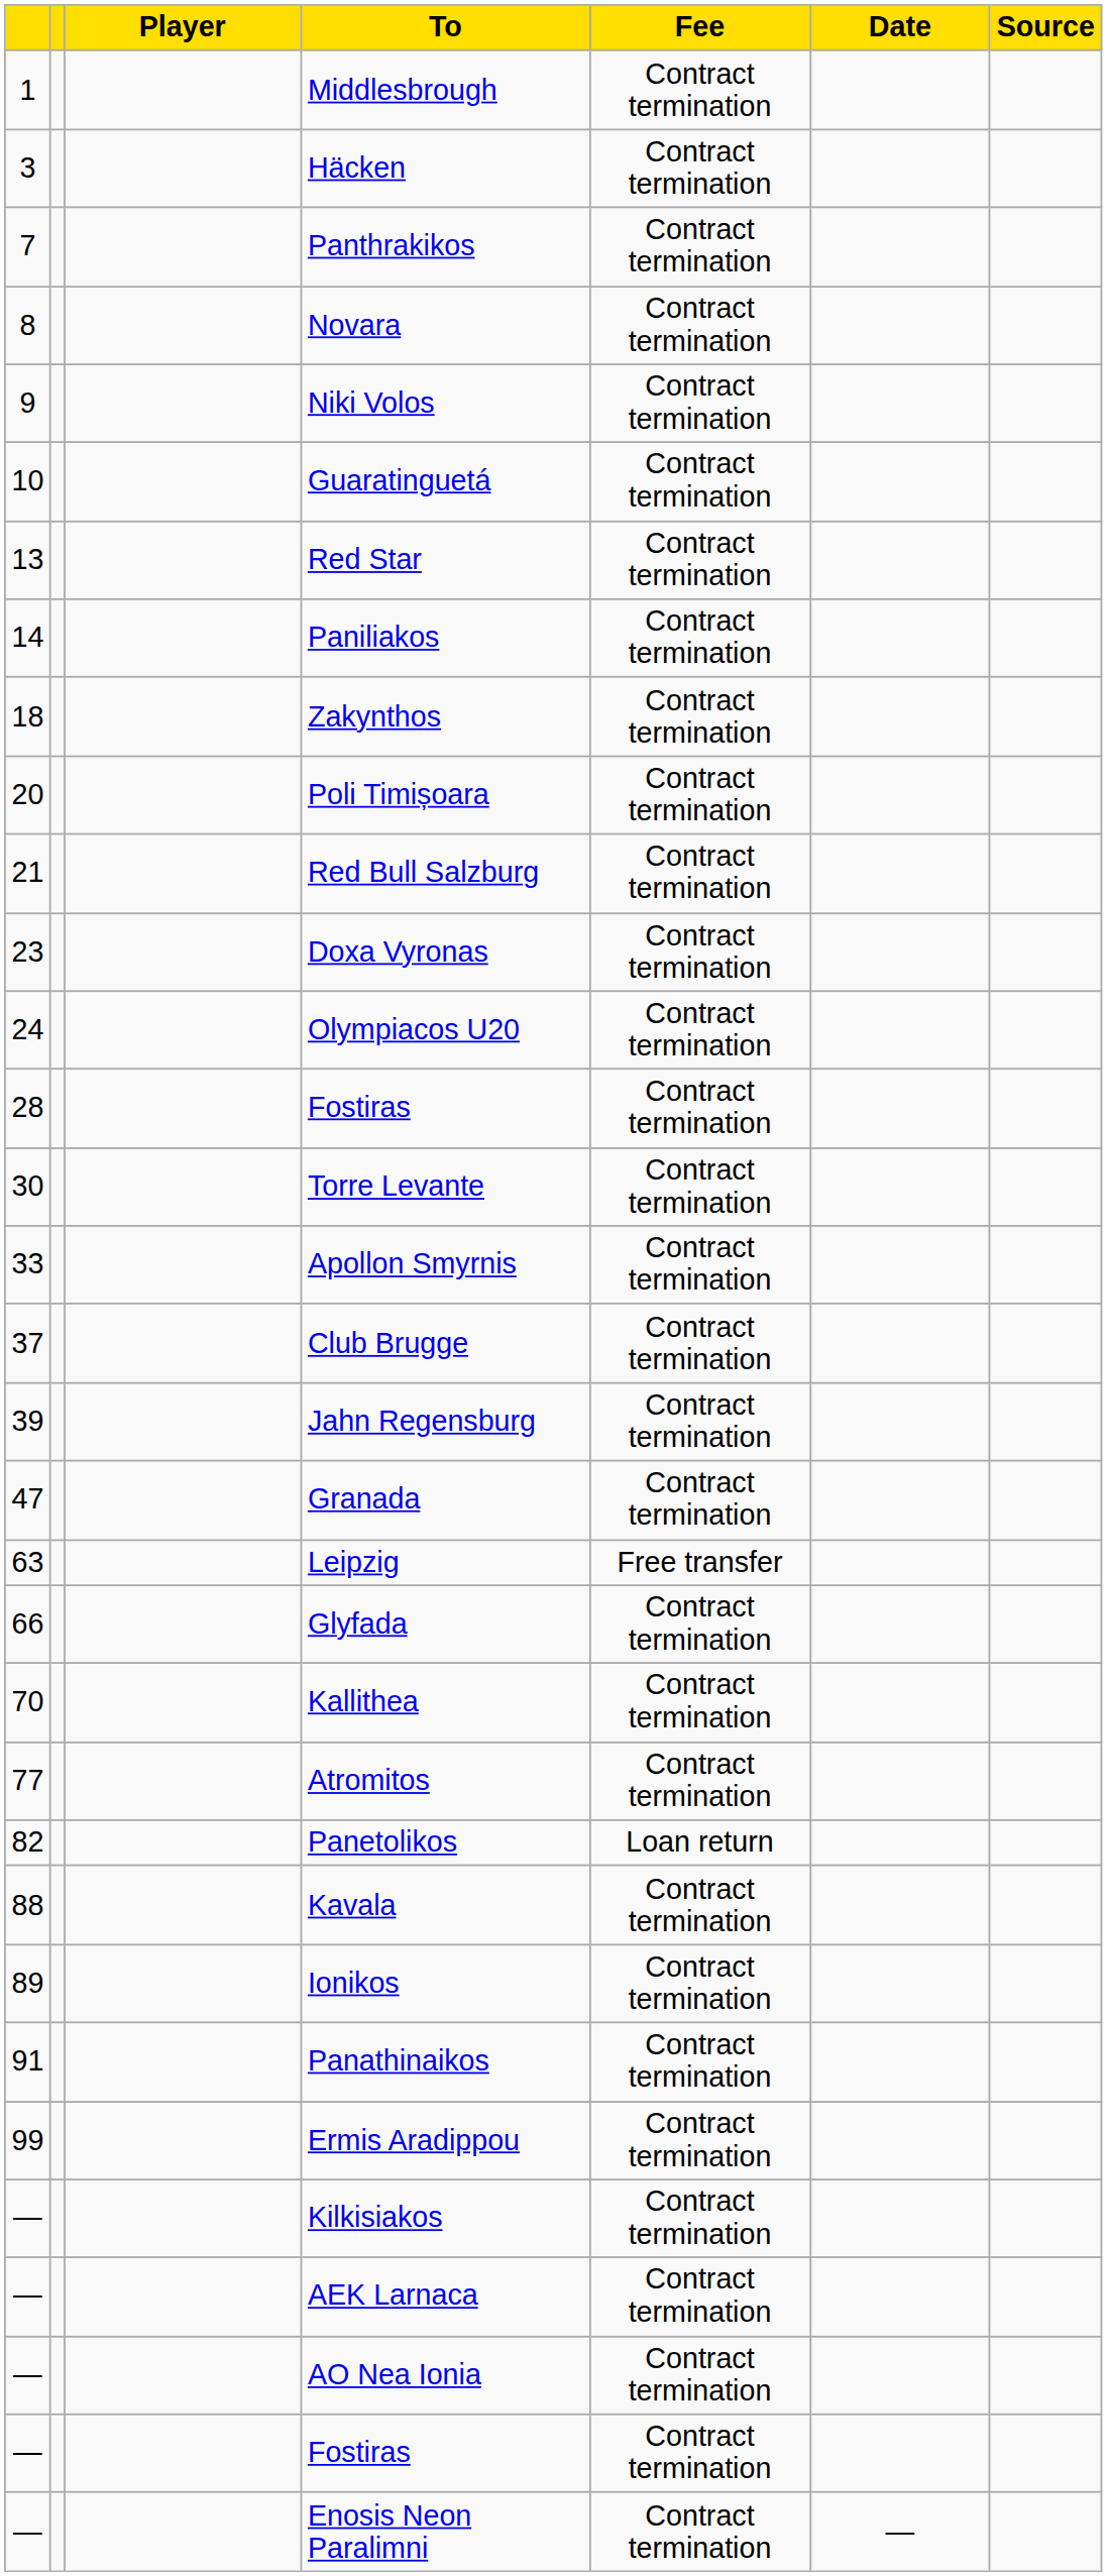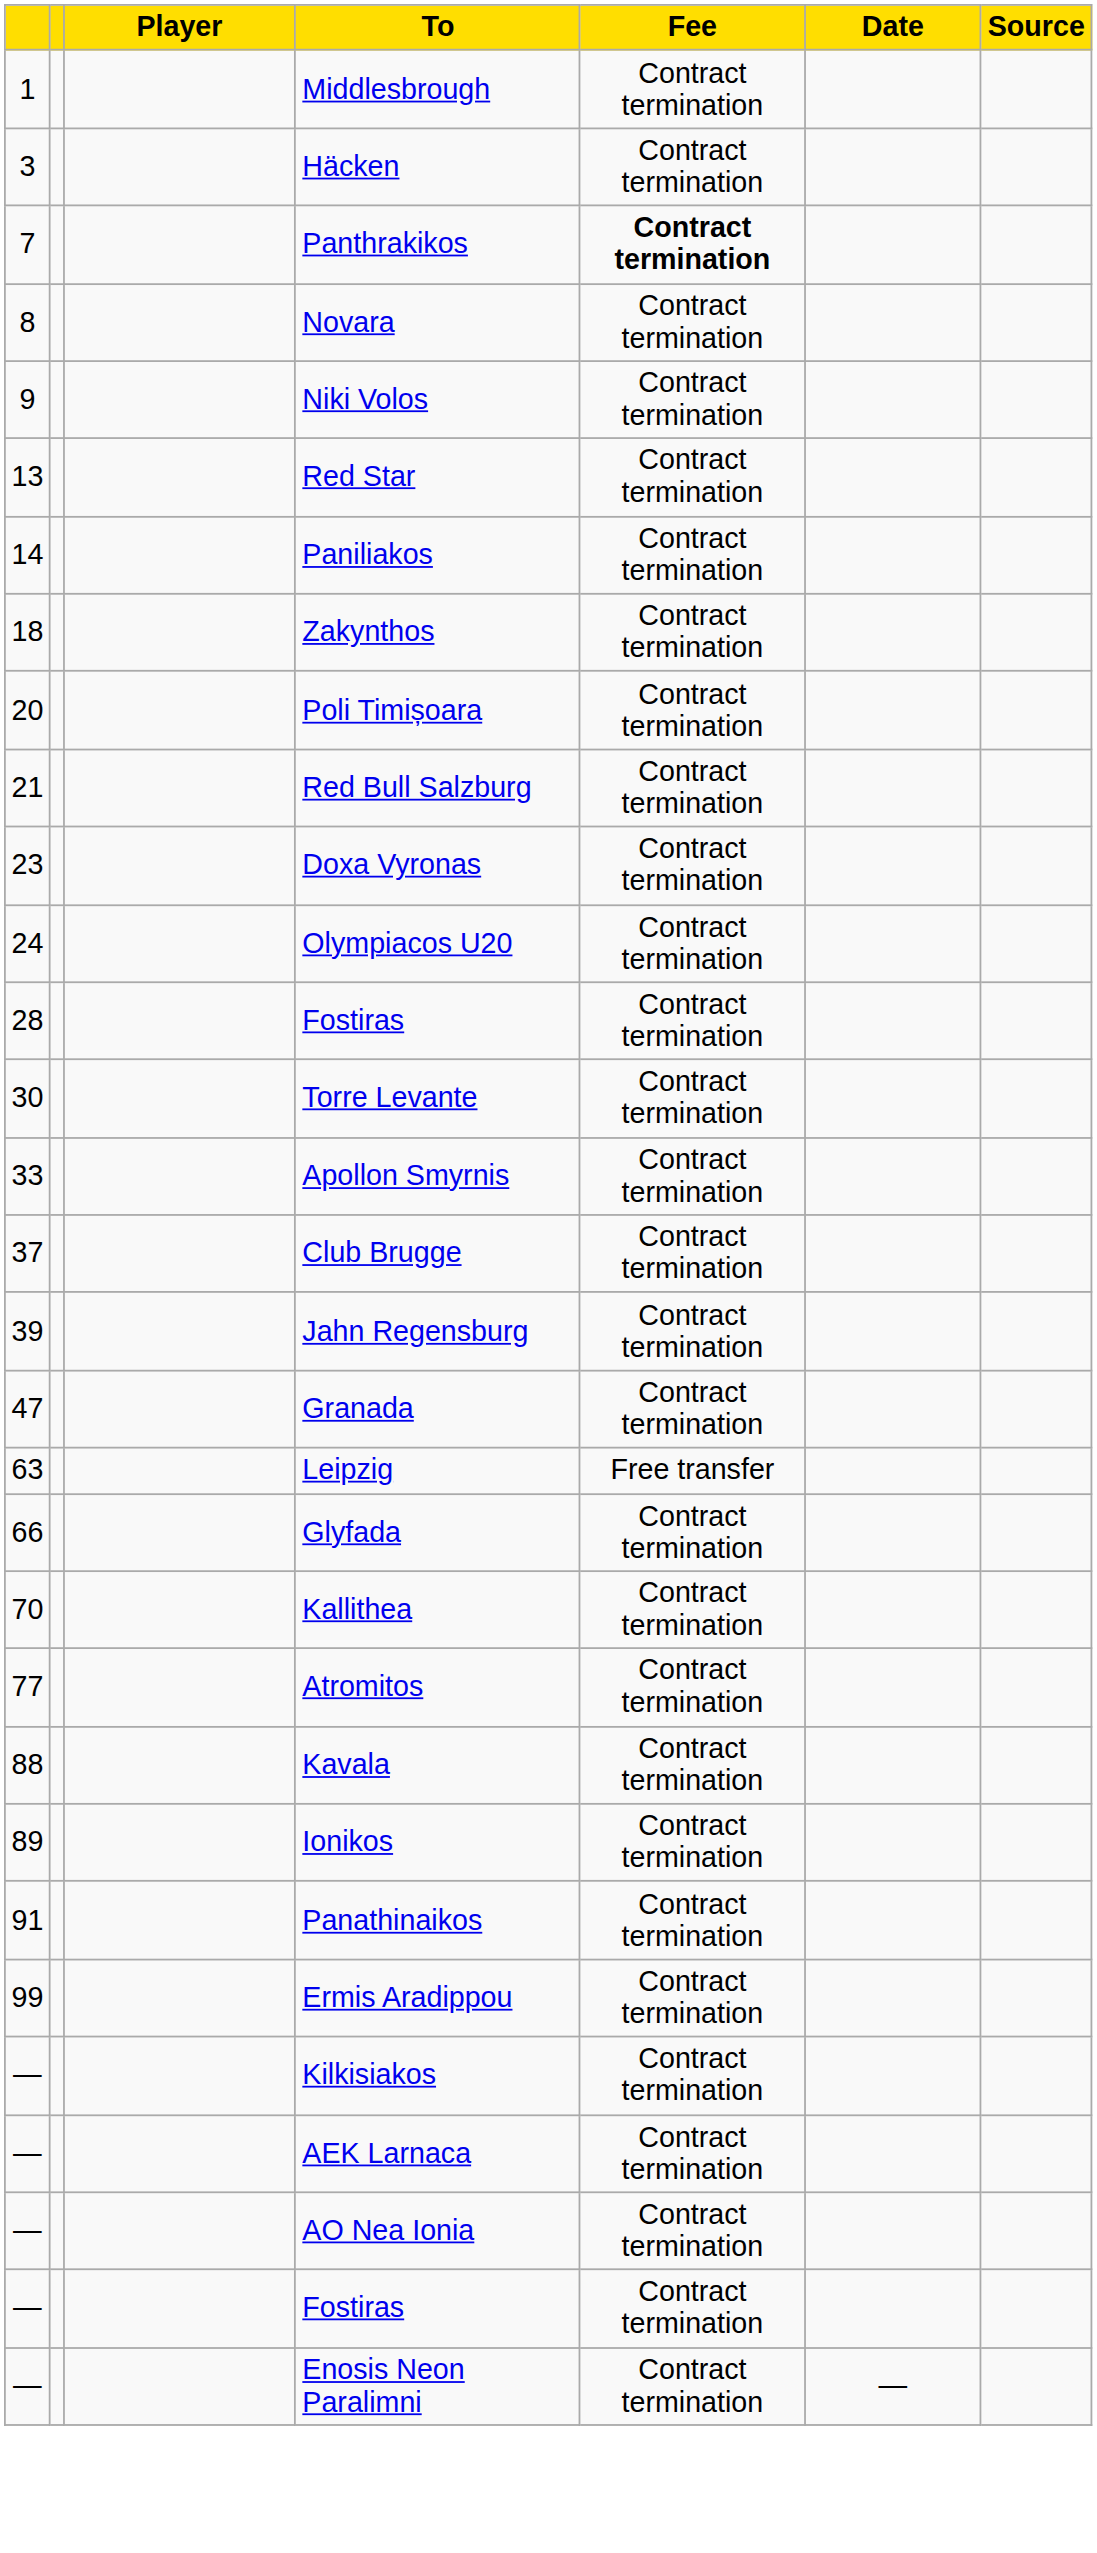Panthrakikos | Fee: normal -> bold
- row: 10 | Guaratinguetá | Contract termination
- row: 82 | Panetolikos | Loan return
